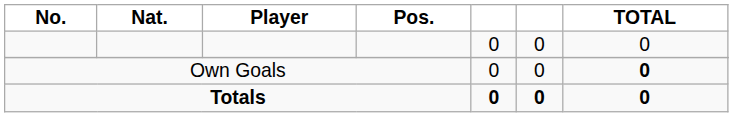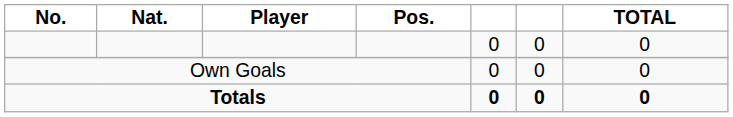Own Goals | TOTAL: bold -> normal
